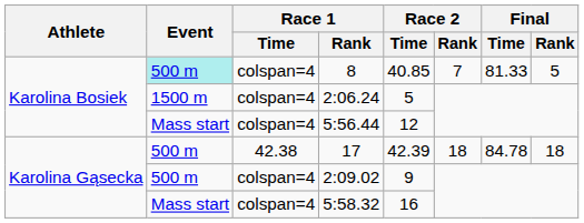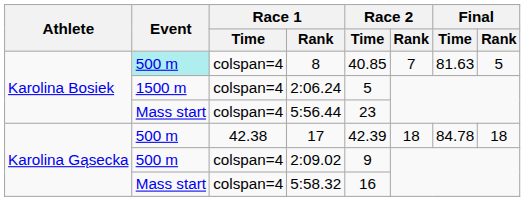8 | Final / Time: 81.33 -> 81.63
5:56.44 | Race 2 / Time: 12 -> 23
